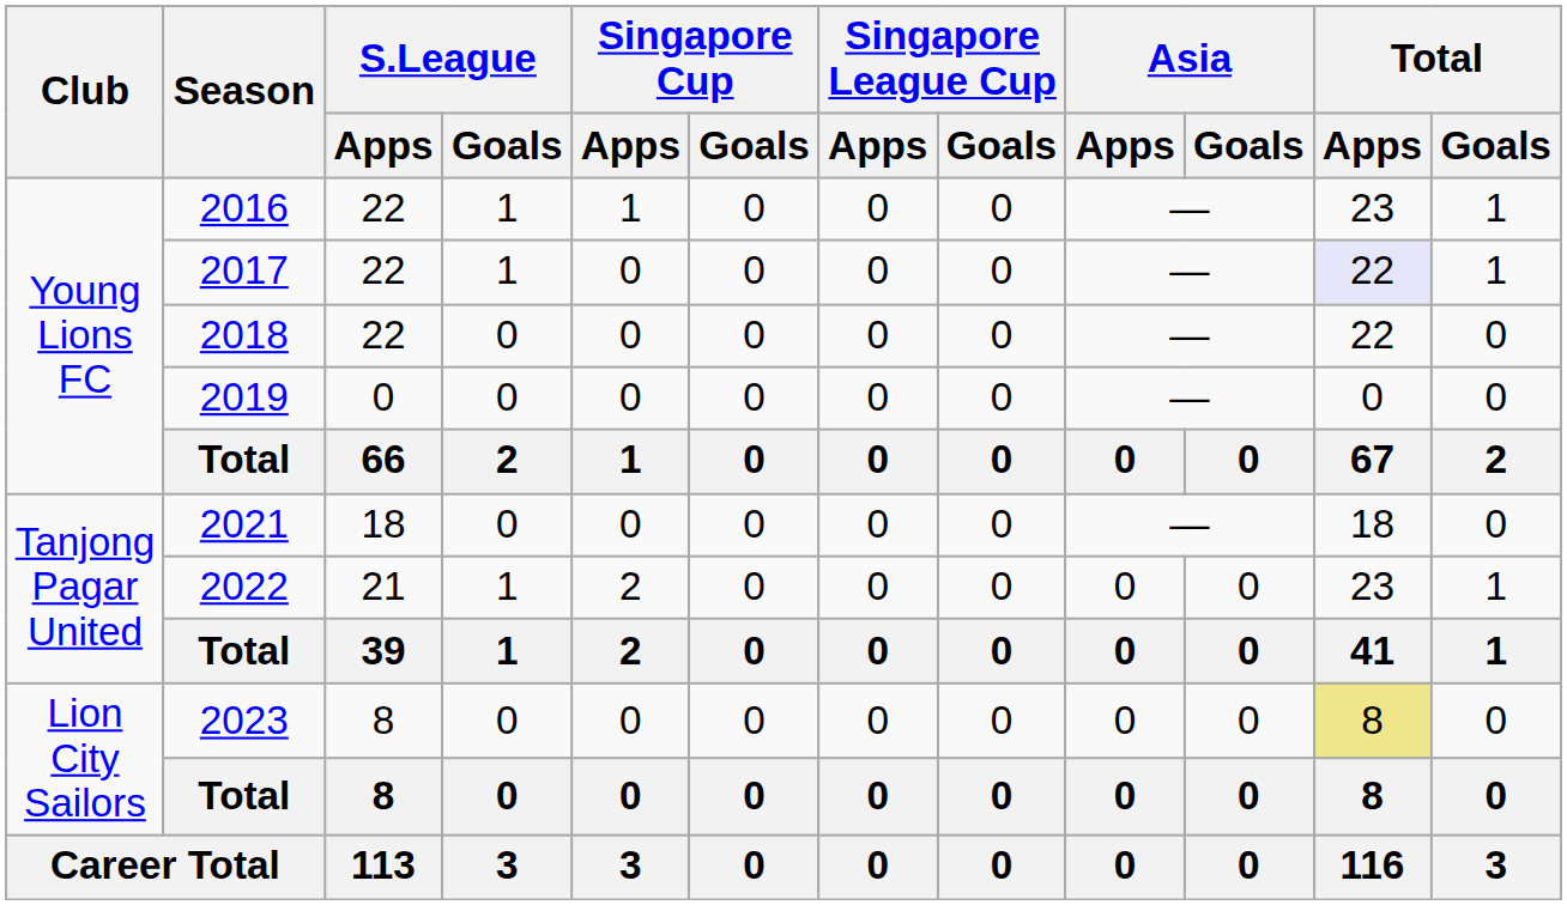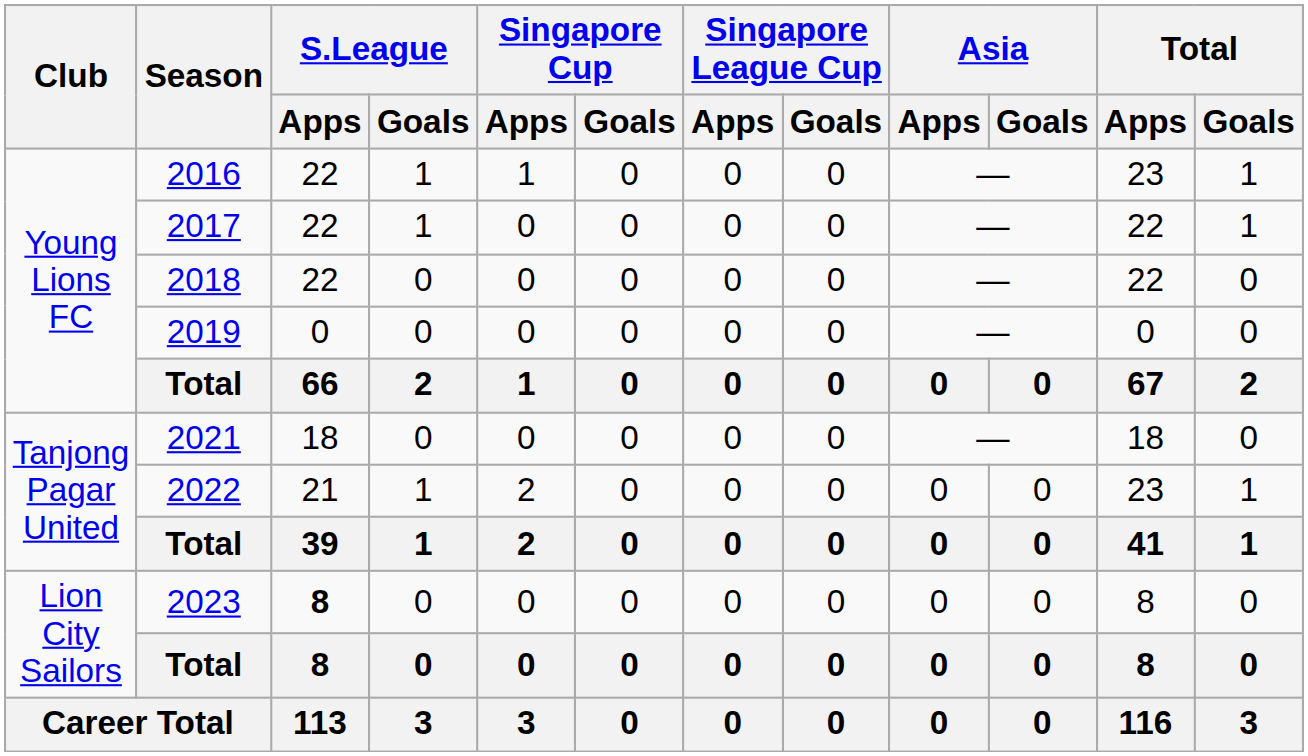2017 | Total / Apps: lavender background -> no background
2023 | S.League / Apps: normal -> bold
2023 | Total / Apps: khaki background -> no background
